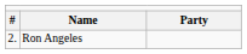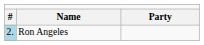Ron Angeles | column 1: no background -> lightblue background
